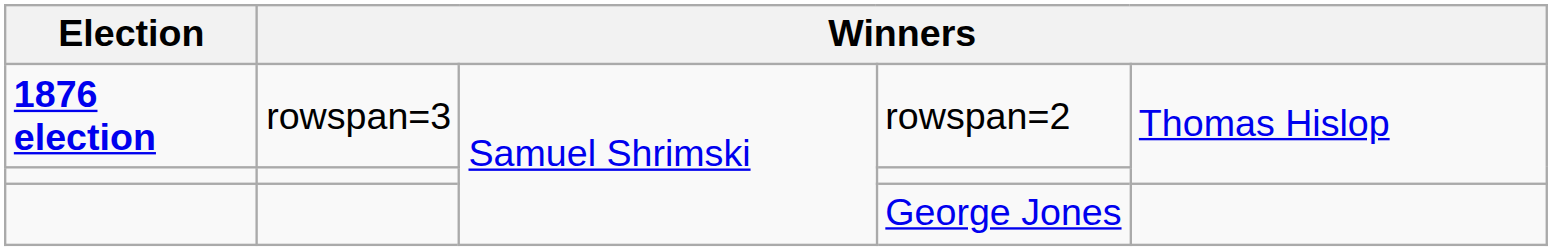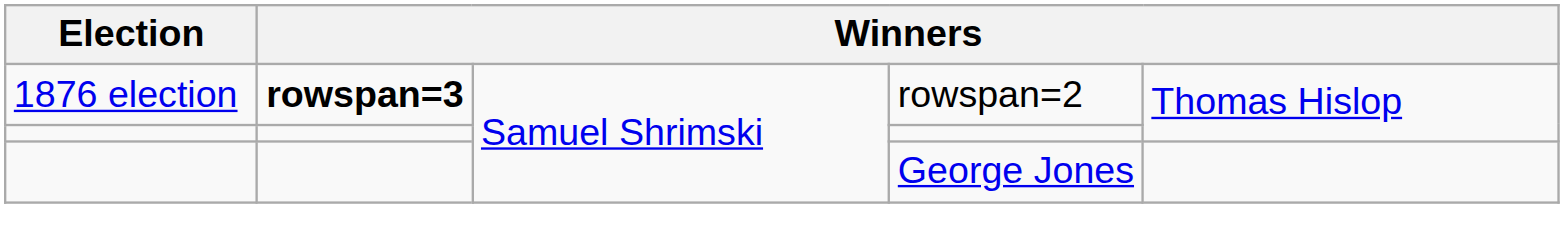rowspan=2 | Election: bold -> normal
rowspan=2 | column 2: normal -> bold
